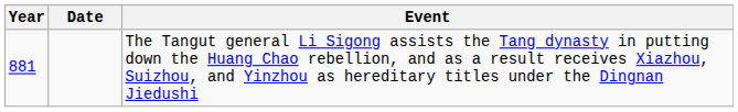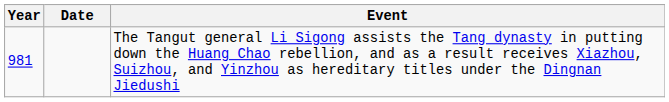row 2 | Year: 881 -> 981
